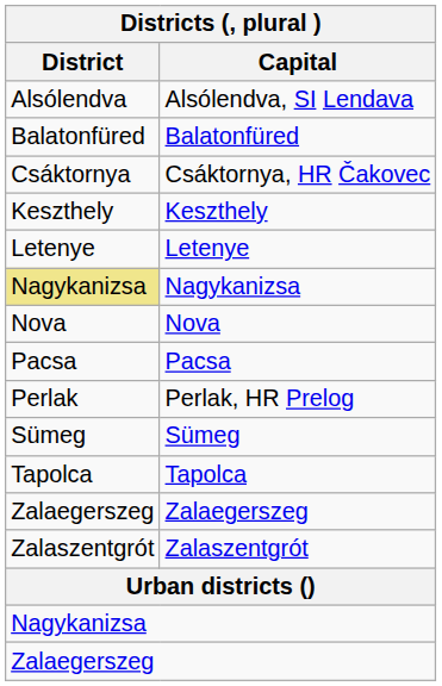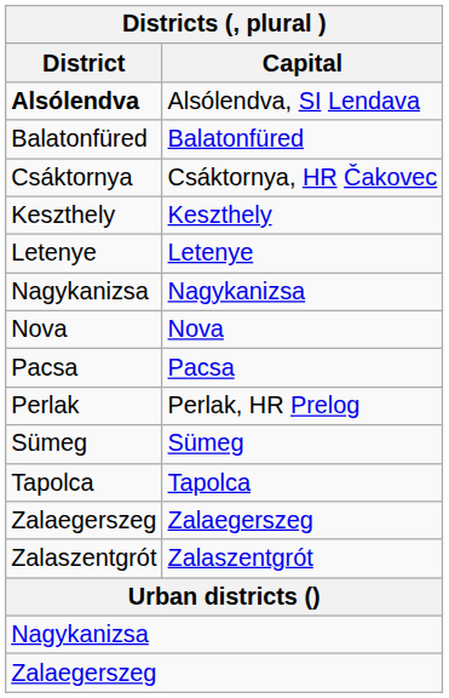row 3 | District: normal -> bold
row 8 | District: khaki background -> no background
